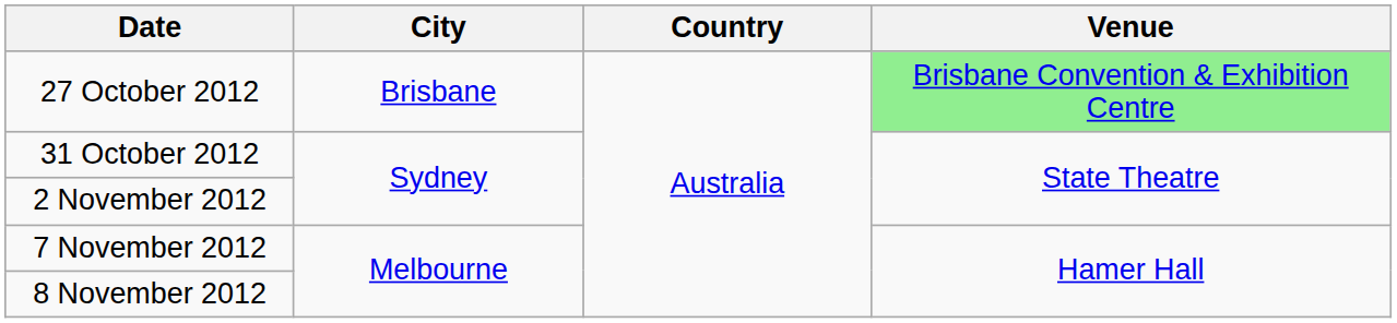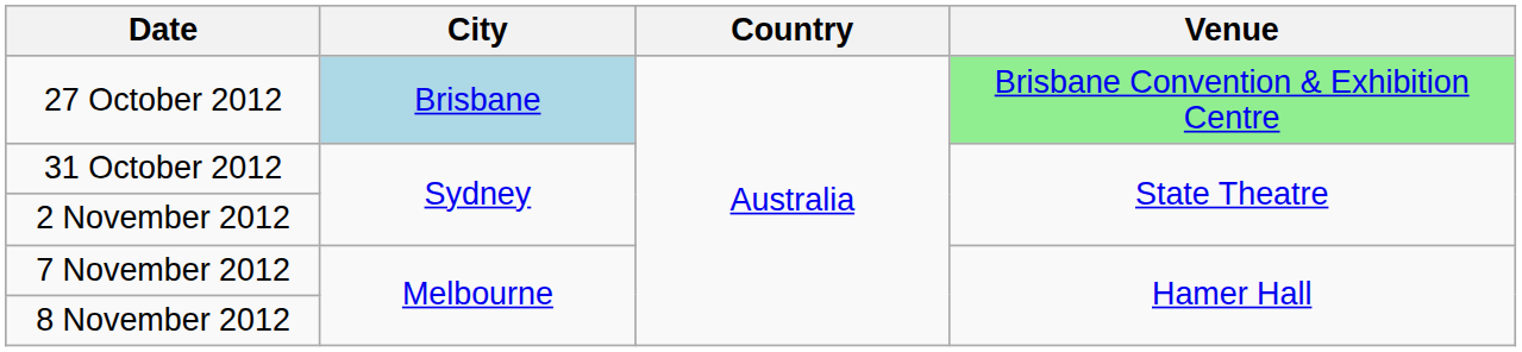27 October 2012 | City: no background -> lightblue background
